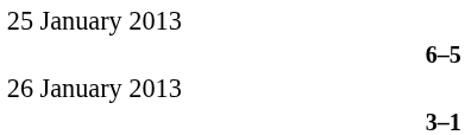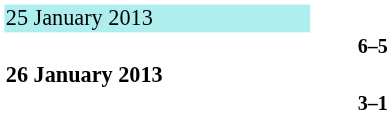25 January 2013 | column 1: no background -> paleturquoise background
26 January 2013 | column 1: normal -> bold
